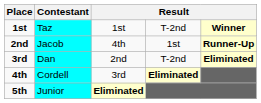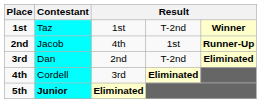5th | Contestant: normal -> bold
